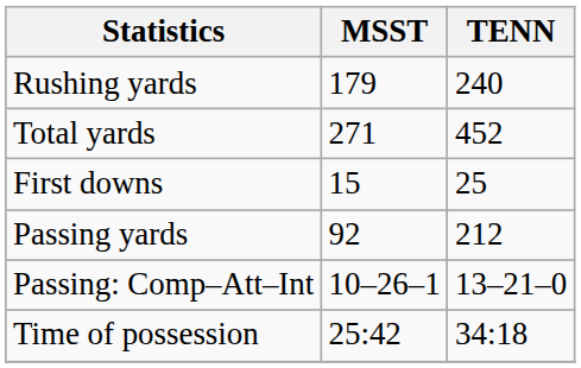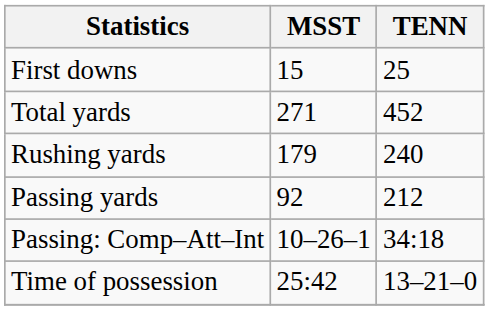rows swapped: First downs <-> Rushing yards
Passing: Comp–Att–Int | TENN: 13–21–0 -> 34:18
Time of possession | TENN: 34:18 -> 13–21–0
